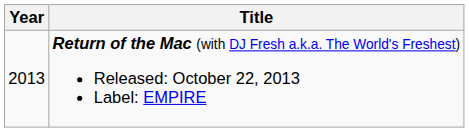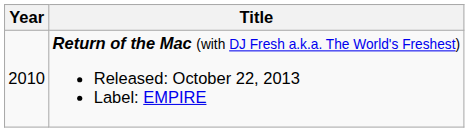row 2 | Year: 2013 -> 2010
